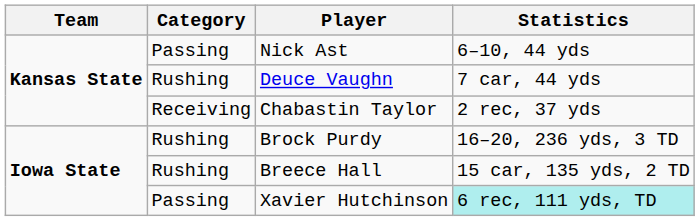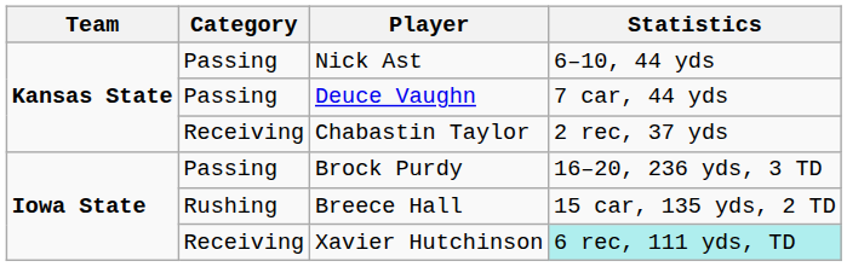Deuce Vaughn | Category: Rushing -> Passing
Brock Purdy | Category: Rushing -> Passing
Xavier Hutchinson | Category: Passing -> Receiving
